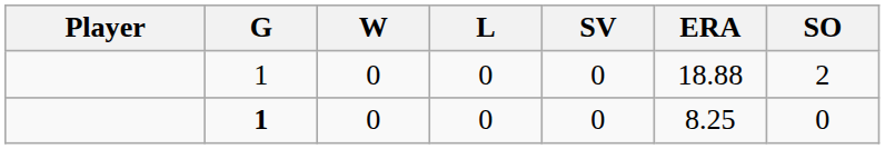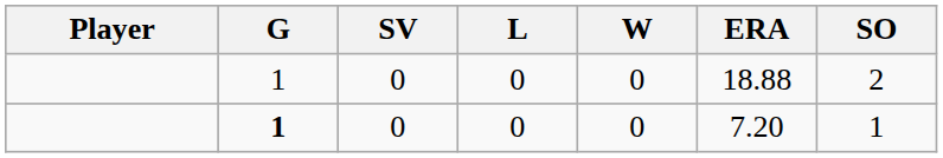columns swapped: W <-> SV
row 3 | ERA: 8.25 -> 7.20
row 3 | SO: 0 -> 1
